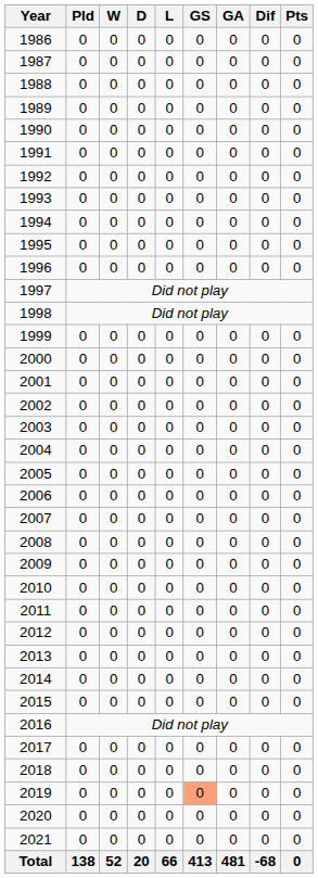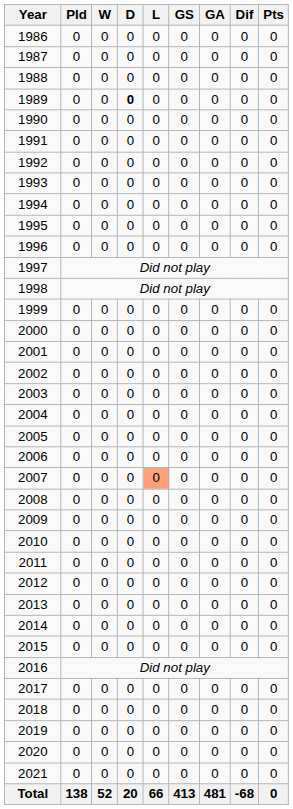1989 | D: normal -> bold
2007 | L: no background -> lightsalmon background
2019 | GS: lightsalmon background -> no background
